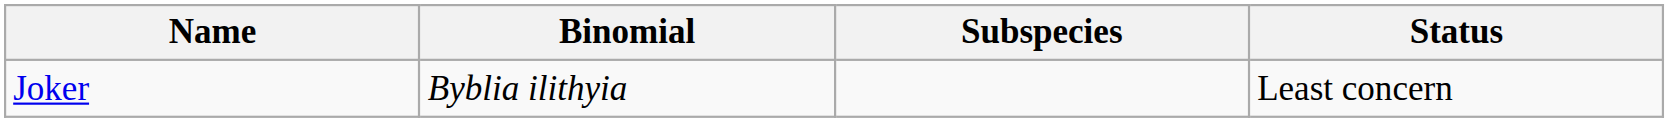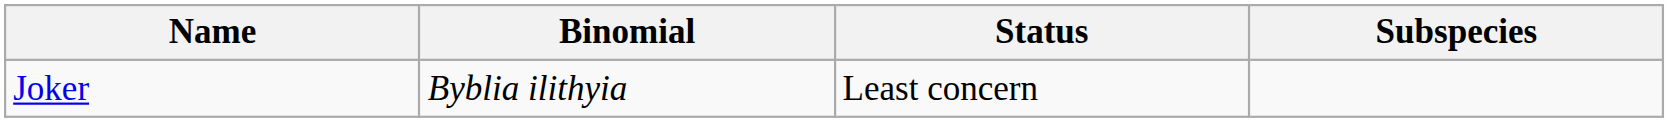columns swapped: Subspecies <-> Status
